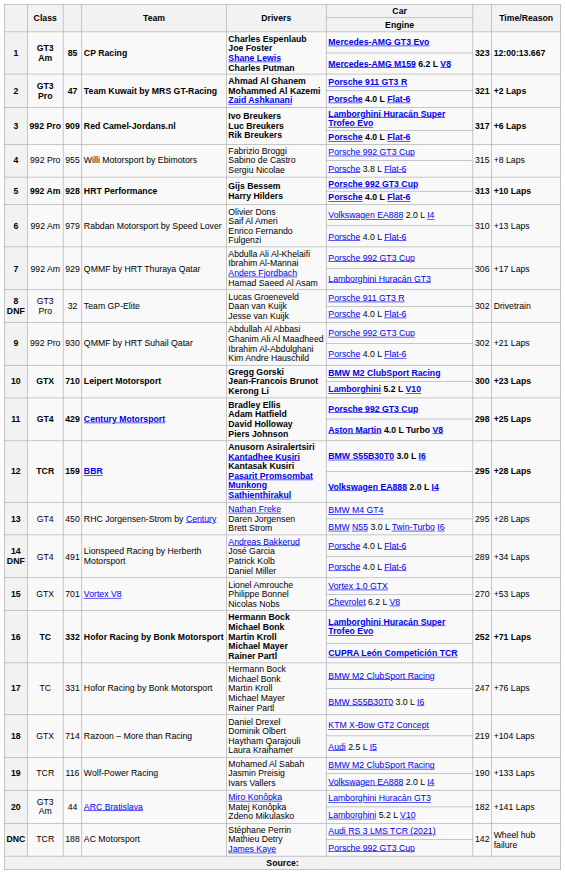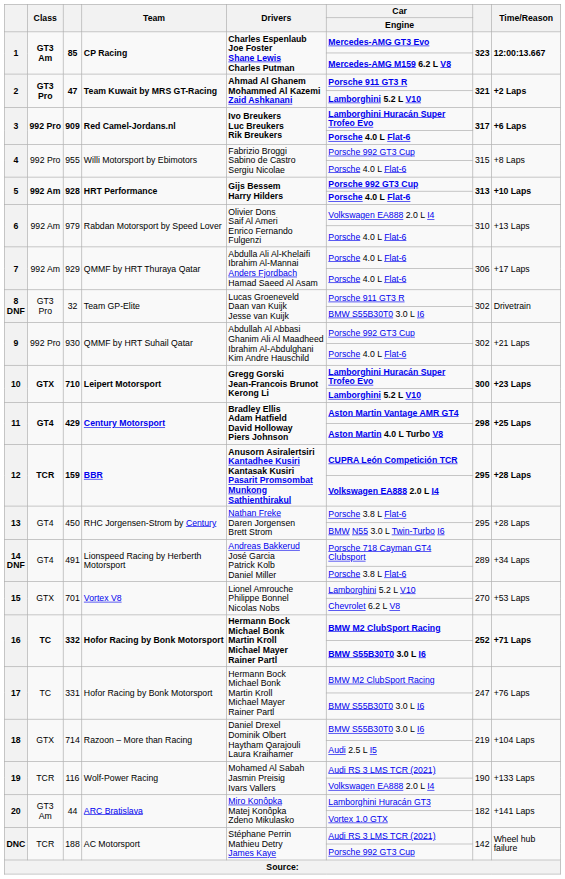row 6 | Car / Engine: Porsche 4.0 L Flat-6 -> Lamborghini 5.2 L V10
row 10 | Car / Engine: Porsche 3.8 L Flat-6 -> Porsche 4.0 L Flat-6
row 15 | Car / Engine: Porsche 992 GT3 Cup -> Porsche 4.0 L Flat-6
row 16 | Car / Engine: Lamborghini Huracán GT3 -> Porsche 4.0 L Flat-6
row 18 | Car / Engine: Porsche 4.0 L Flat-6 -> BMW S55B30T0 3.0 L I6
row 21 | Car / Engine: BMW M2 ClubSport Racing -> Lamborghini Huracán Super Trofeo Evo
row 23 | Car / Engine: Porsche 992 GT3 Cup -> Aston Martin Vantage AMR GT4
row 25 | Car / Engine: BMW S55B30T0 3.0 L I6 -> CUPRA León Competición TCR
row 27 | Car / Engine: BMW M4 GT4 -> Porsche 3.8 L Flat-6
row 29 | Car / Engine: Porsche 4.0 L Flat-6 -> Porsche 718 Cayman GT4 Clubsport
row 30 | Car / Engine: Porsche 4.0 L Flat-6 -> Porsche 3.8 L Flat-6
row 31 | Car / Engine: Vortex 1.0 GTX -> Lamborghini 5.2 L V10
row 33 | Car / Engine: Lamborghini Huracán Super Trofeo Evo -> BMW M2 ClubSport Racing
row 34 | Car / Engine: CUPRA León Competición TCR -> BMW S55B30T0 3.0 L I6
row 37 | Car / Engine: KTM X-Bow GT2 Concept -> BMW S55B30T0 3.0 L I6
row 39 | Car / Engine: BMW M2 ClubSport Racing -> Audi RS 3 LMS TCR (2021)
row 42 | Car / Engine: Lamborghini 5.2 L V10 -> Vortex 1.0 GTX
